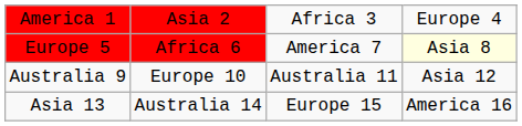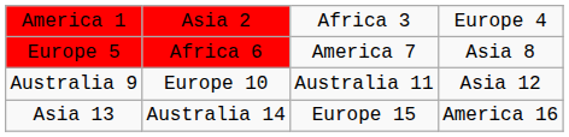Europe 5 | column 4: lightyellow background -> no background
